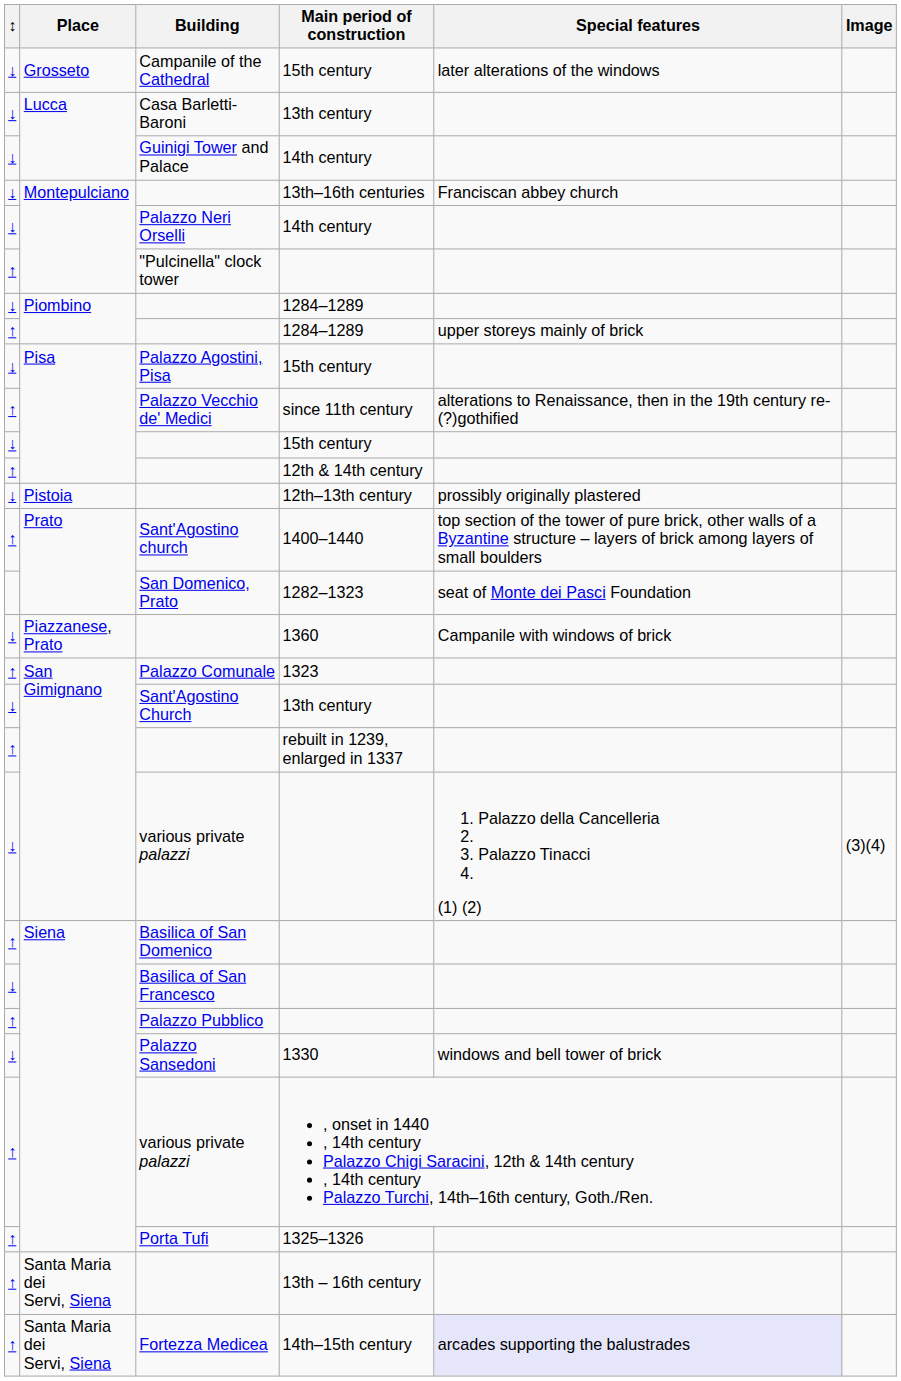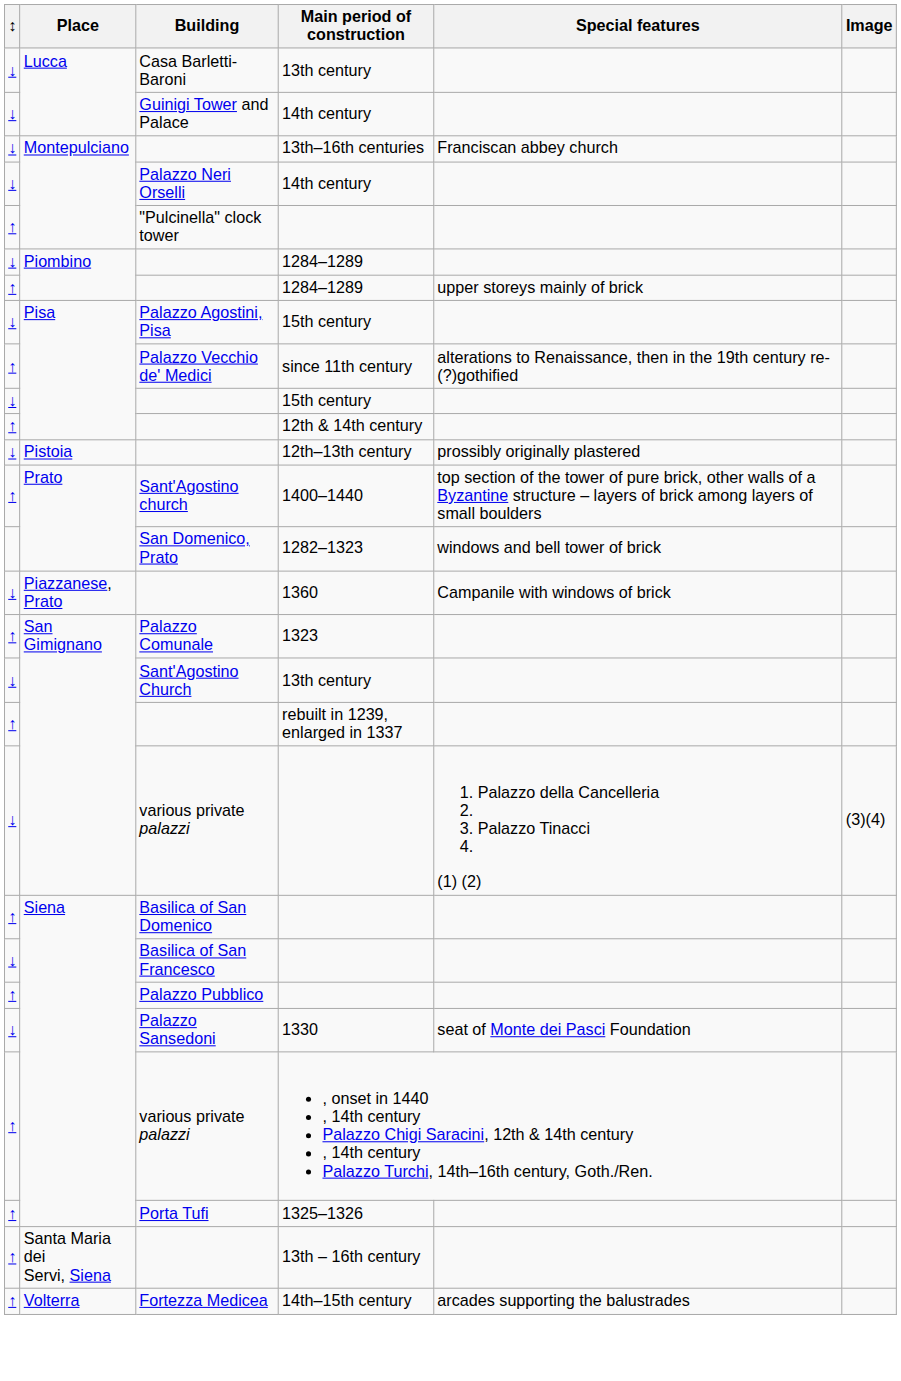- row: ↓ | Grosseto | Campanile of the Cathedral | 15th century | later alterations of the windows
San Domenico, Prato | Special features: seat of Monte dei Pasci Foundation -> windows and bell tower of brick
Palazzo Sansedoni | Special features: windows and bell tower of brick -> seat of Monte dei Pasci Foundation
Fortezza Medicea | Place: Santa Maria dei Servi, Siena -> Volterra
Fortezza Medicea | Special features: lavender background -> no background
